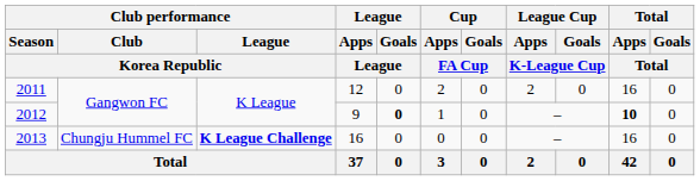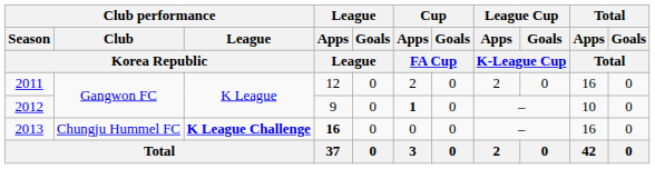2012 | League / Goals / League: bold -> normal
2012 | Cup / Apps / FA Cup: normal -> bold
2012 | Total / Apps / Total: bold -> normal
2013 | League / Apps / League: normal -> bold
